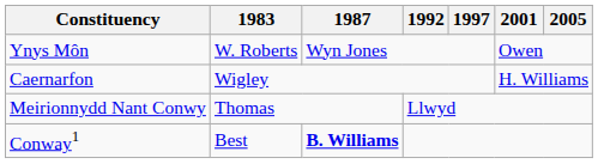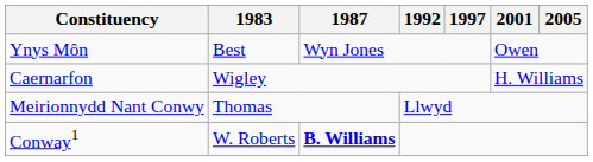Ynys Môn | 1983: W. Roberts -> Best
Conway1 | 1983: Best -> W. Roberts
